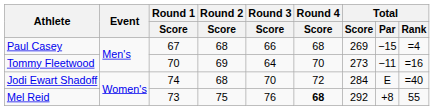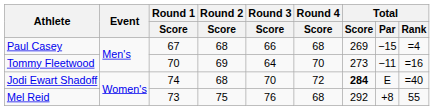Jodi Ewart Shadoff | Total / Score: normal -> bold
Mel Reid | Round 4 / Score: bold -> normal
